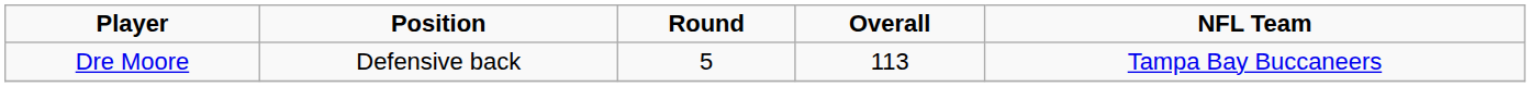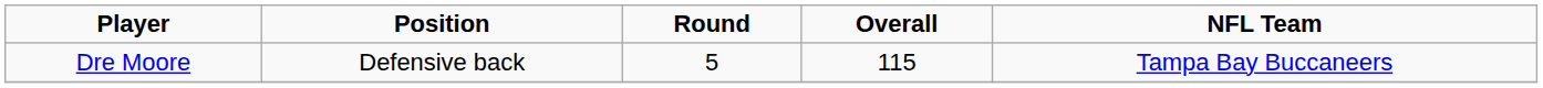Dre Moore | Overall: 113 -> 115
